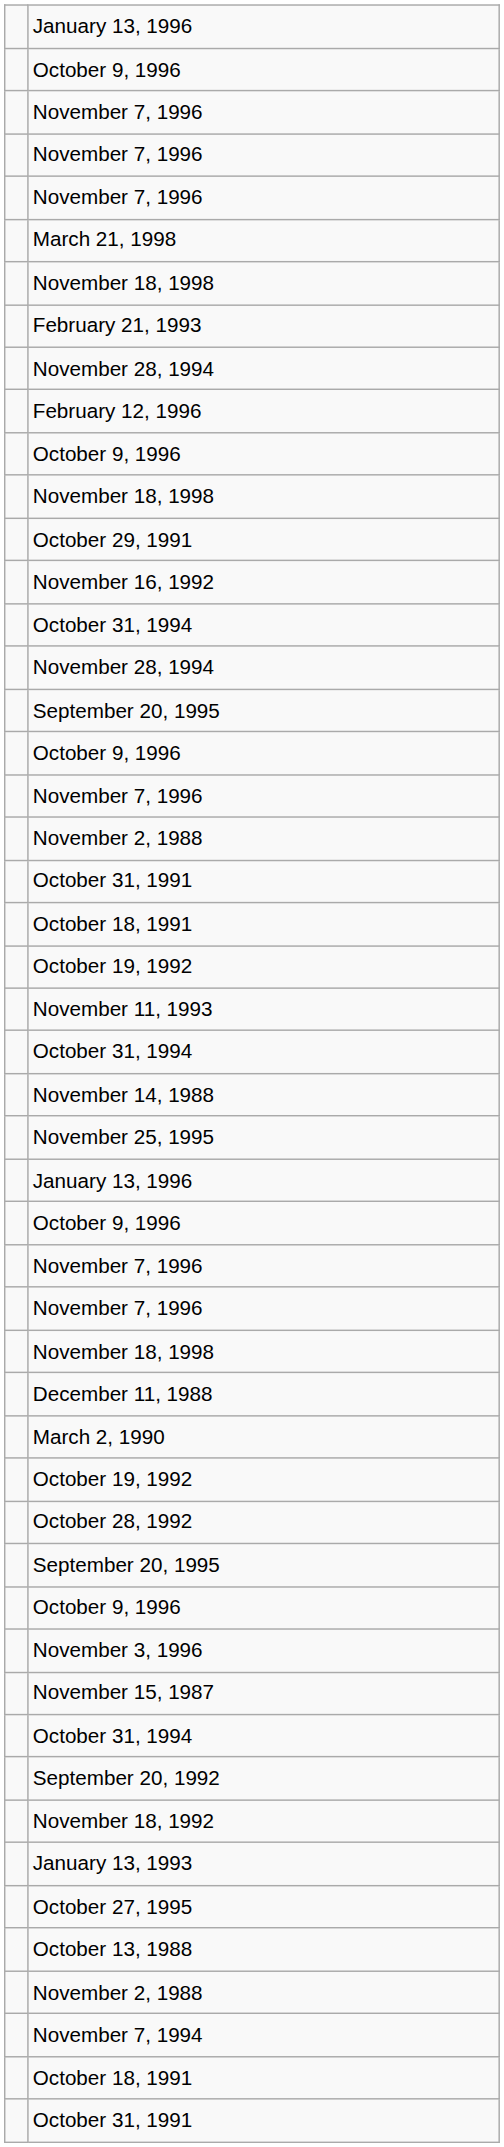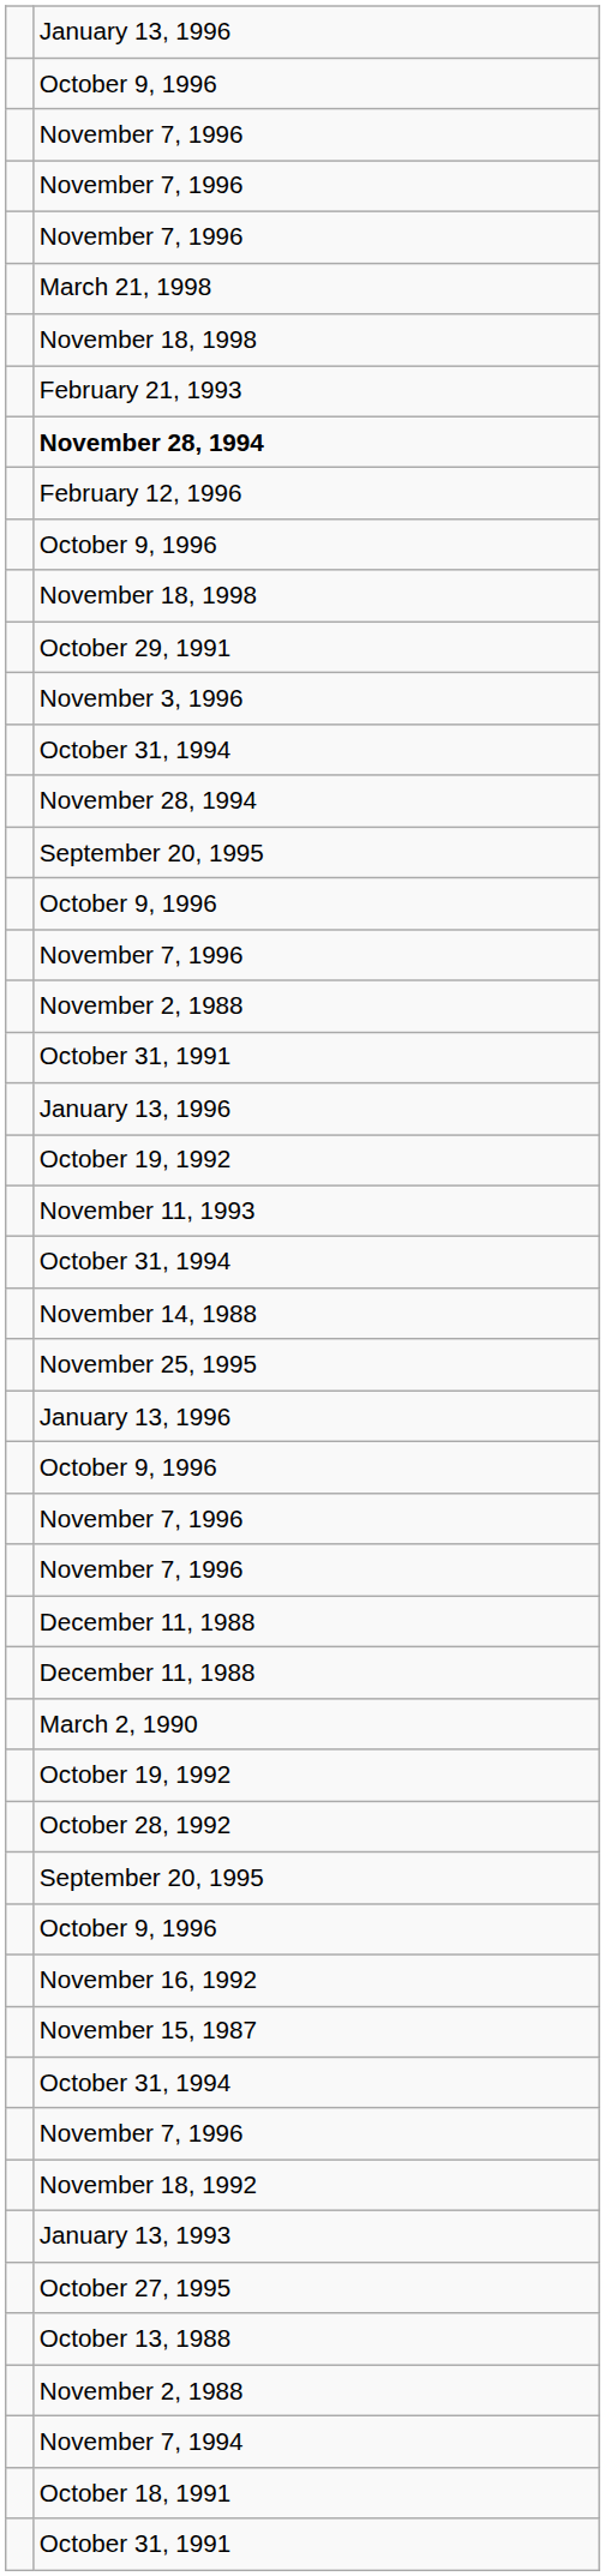row 9 | column 2: normal -> bold
row 14 | column 2: November 16, 1992 -> November 3, 1996
row 22 | column 2: October 18, 1991 -> January 13, 1996
row 32 | column 2: November 18, 1998 -> December 11, 1988
row 39 | column 2: November 3, 1996 -> November 16, 1992
row 42 | column 2: September 20, 1992 -> November 7, 1996
